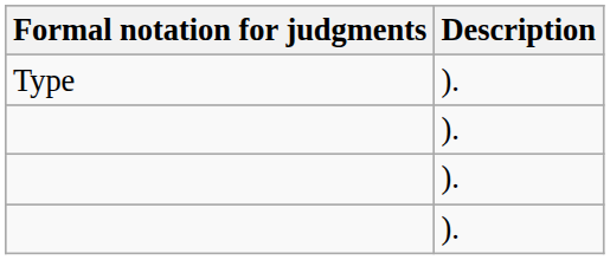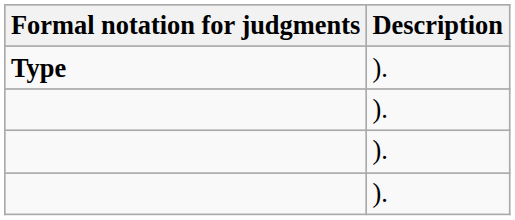row 2 | Formal notation for judgments: normal -> bold
